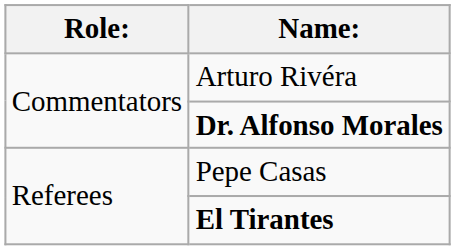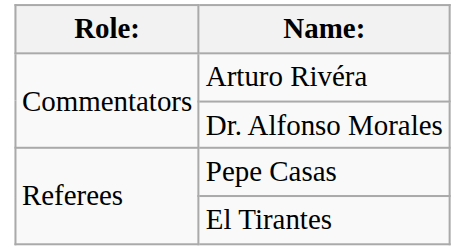Dr. Alfonso Morales | Name:: bold -> normal
El Tirantes | Name:: bold -> normal
